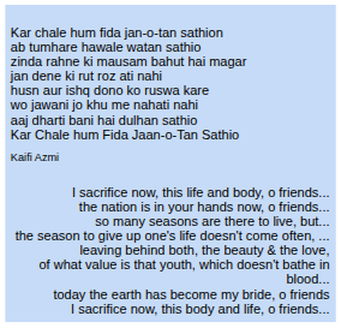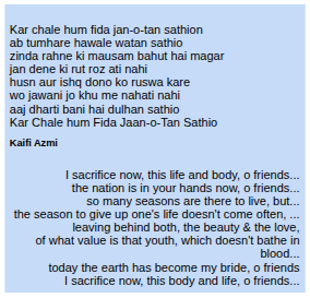row 2 | column 1: normal -> bold
